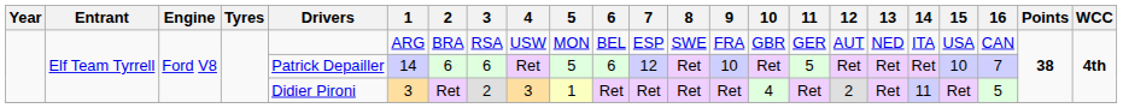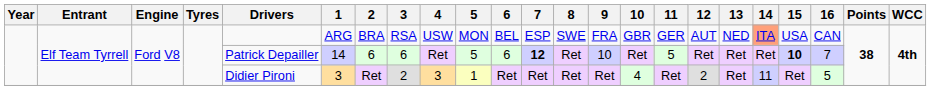row 2 | 14: no background -> lightsalmon background
row 3 | 7: normal -> bold
row 3 | 15: normal -> bold
